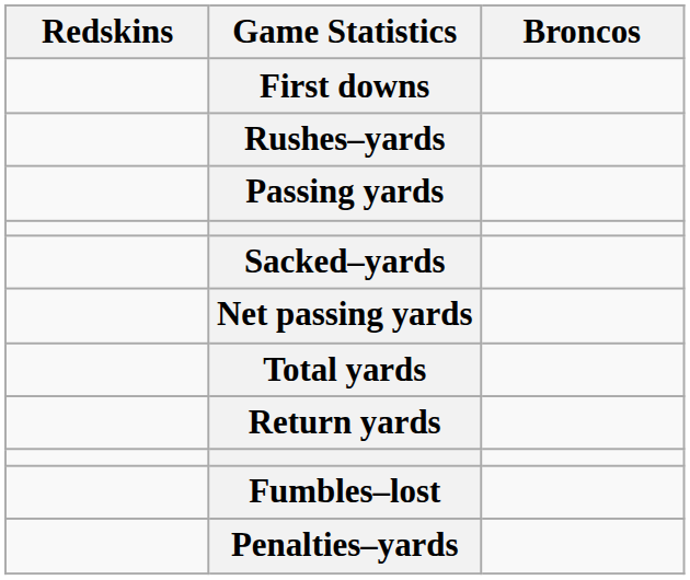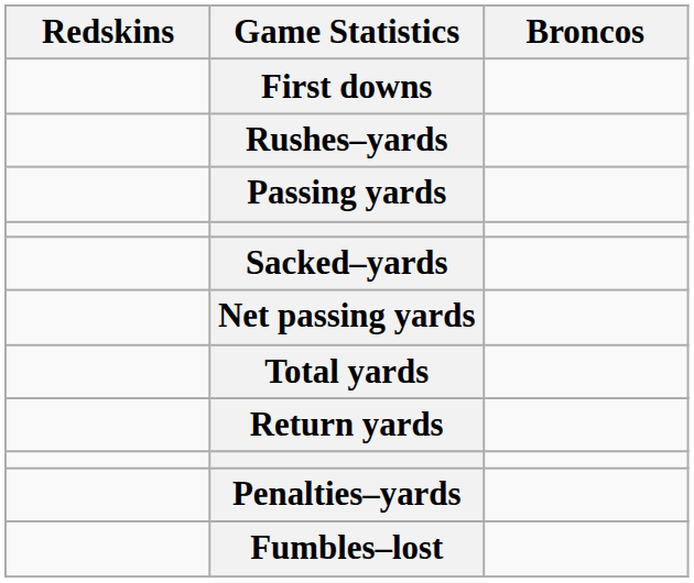rows swapped: Fumbles–lost <-> Penalties–yards
